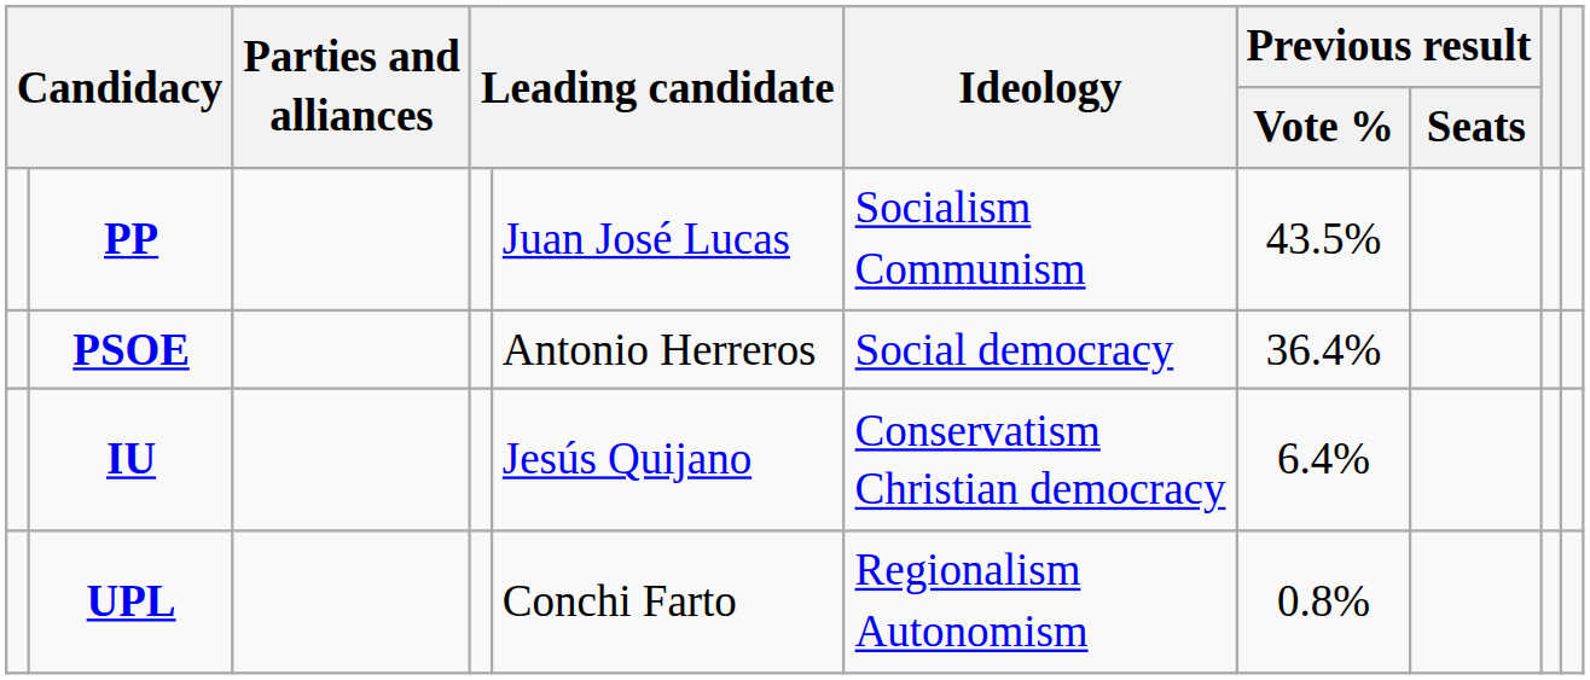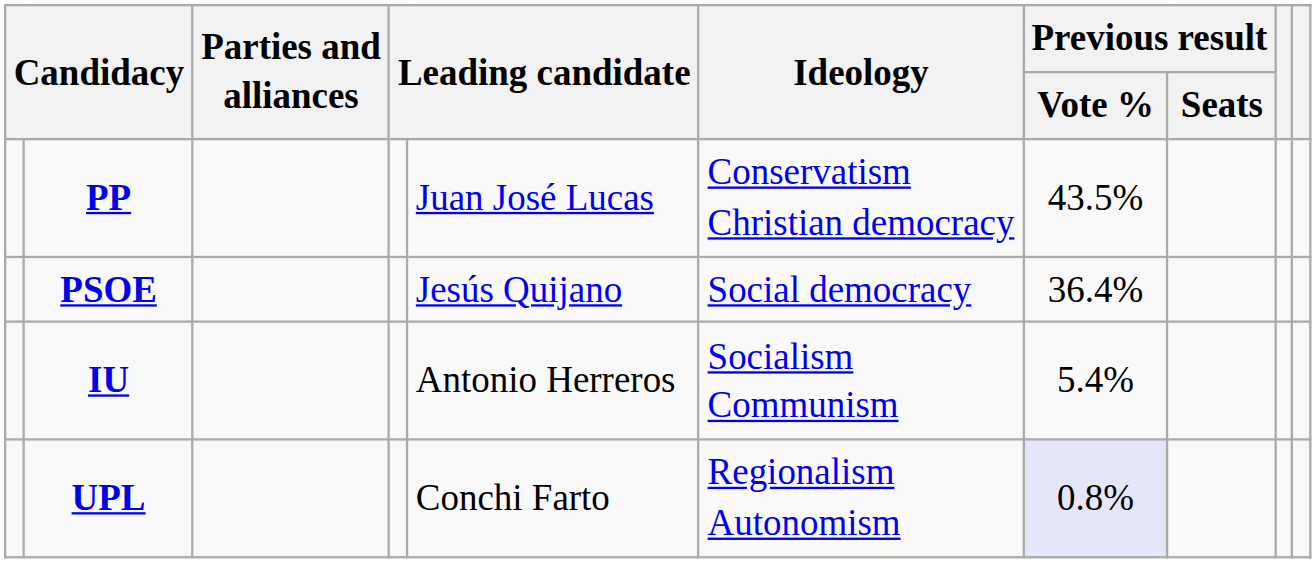PP | Ideology: Socialism Communism -> Conservatism Christian democracy
PSOE | column 5: Antonio Herreros -> Jesús Quijano
IU | column 5: Jesús Quijano -> Antonio Herreros
IU | Ideology: Conservatism Christian democracy -> Socialism Communism
IU | Previous result / Vote %: 6.4% -> 5.4%
UPL | Previous result / Vote %: no background -> lavender background
